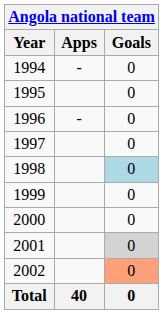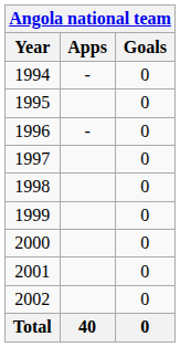1998 | Goals: lightblue background -> no background
2001 | Goals: lightgrey background -> no background
2002 | Goals: lightsalmon background -> no background
